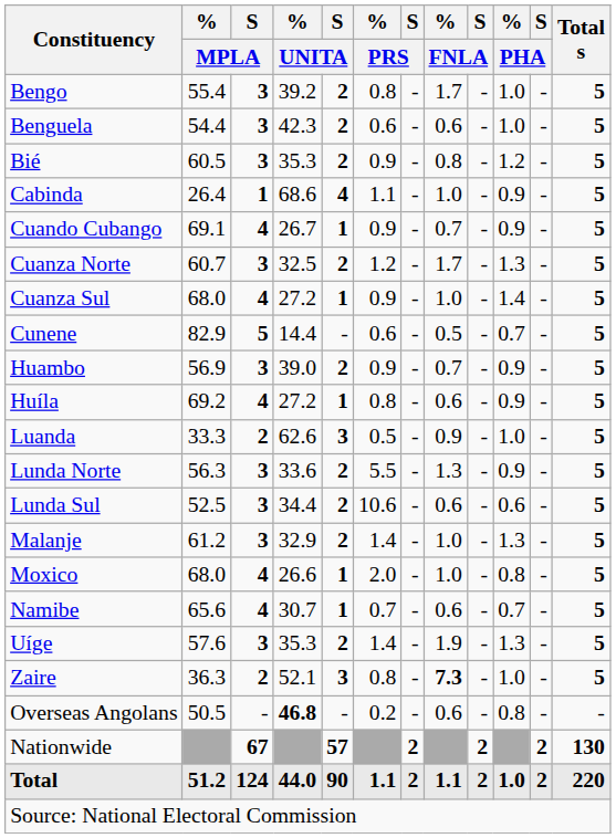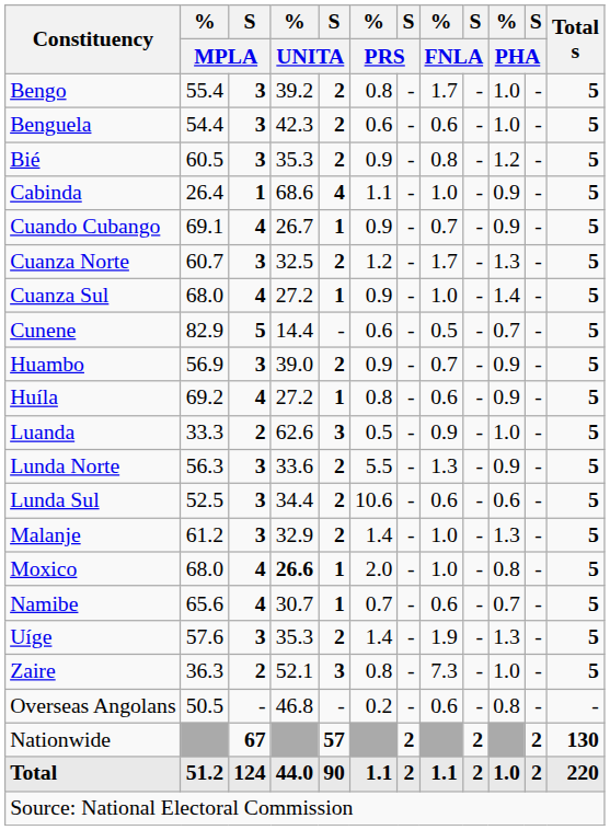Moxico | % / UNITA: normal -> bold
Zaire | % / FNLA: bold -> normal
Overseas Angolans | % / UNITA: bold -> normal
